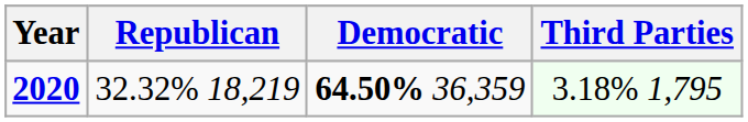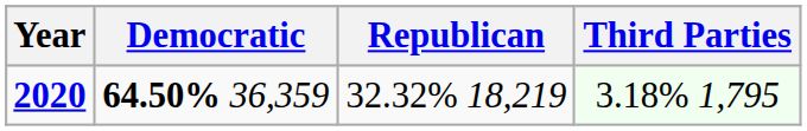columns swapped: Republican <-> Democratic
